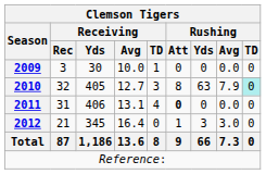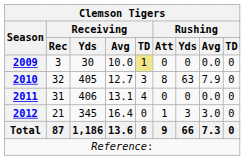2009 | Receiving / TD: no background -> khaki background
2010 | Rushing / TD: paleturquoise background -> no background
2011 | Rushing / Att: bold -> normal
